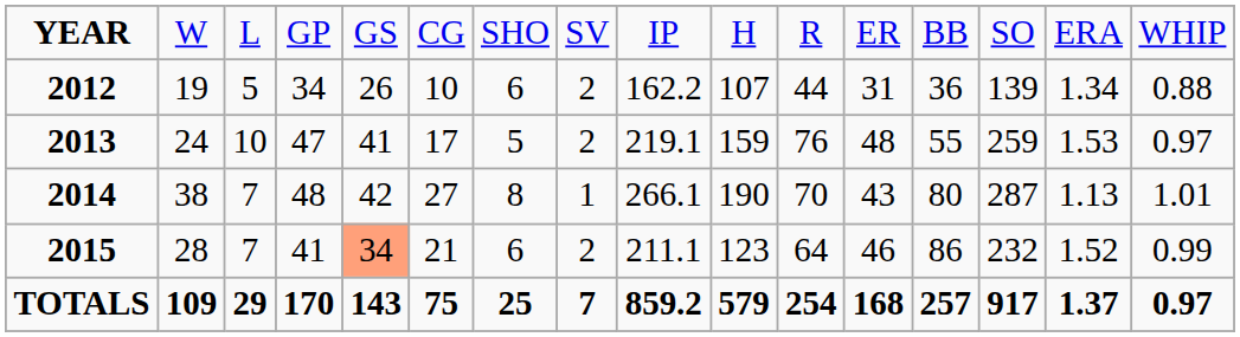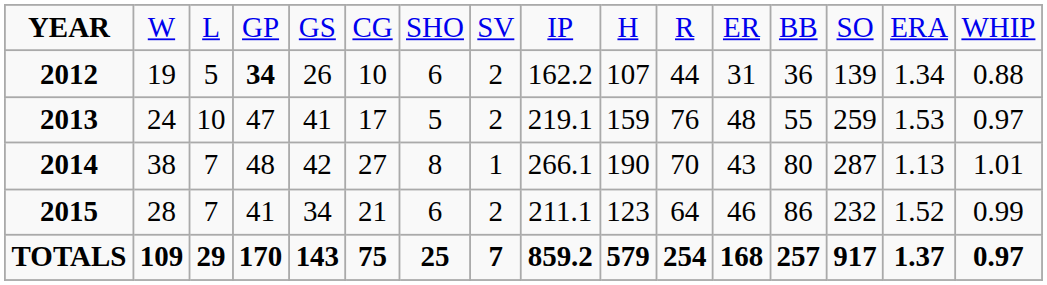2012 | column 4: normal -> bold
2015 | column 5: lightsalmon background -> no background
